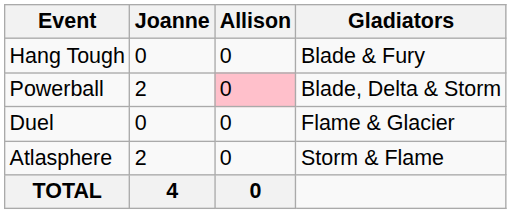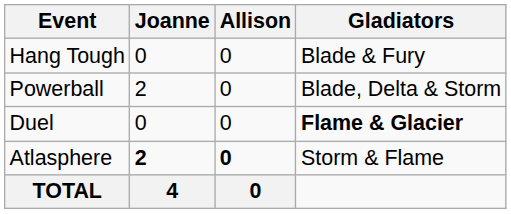Powerball | Allison: pink background -> no background
Duel | Gladiators: normal -> bold
Atlasphere | Joanne: normal -> bold
Atlasphere | Allison: normal -> bold
